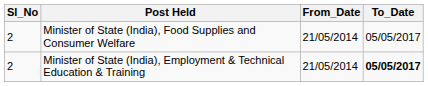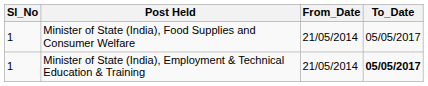row 2 | Sl_No: 2 -> 1
row 3 | Sl_No: 2 -> 1
